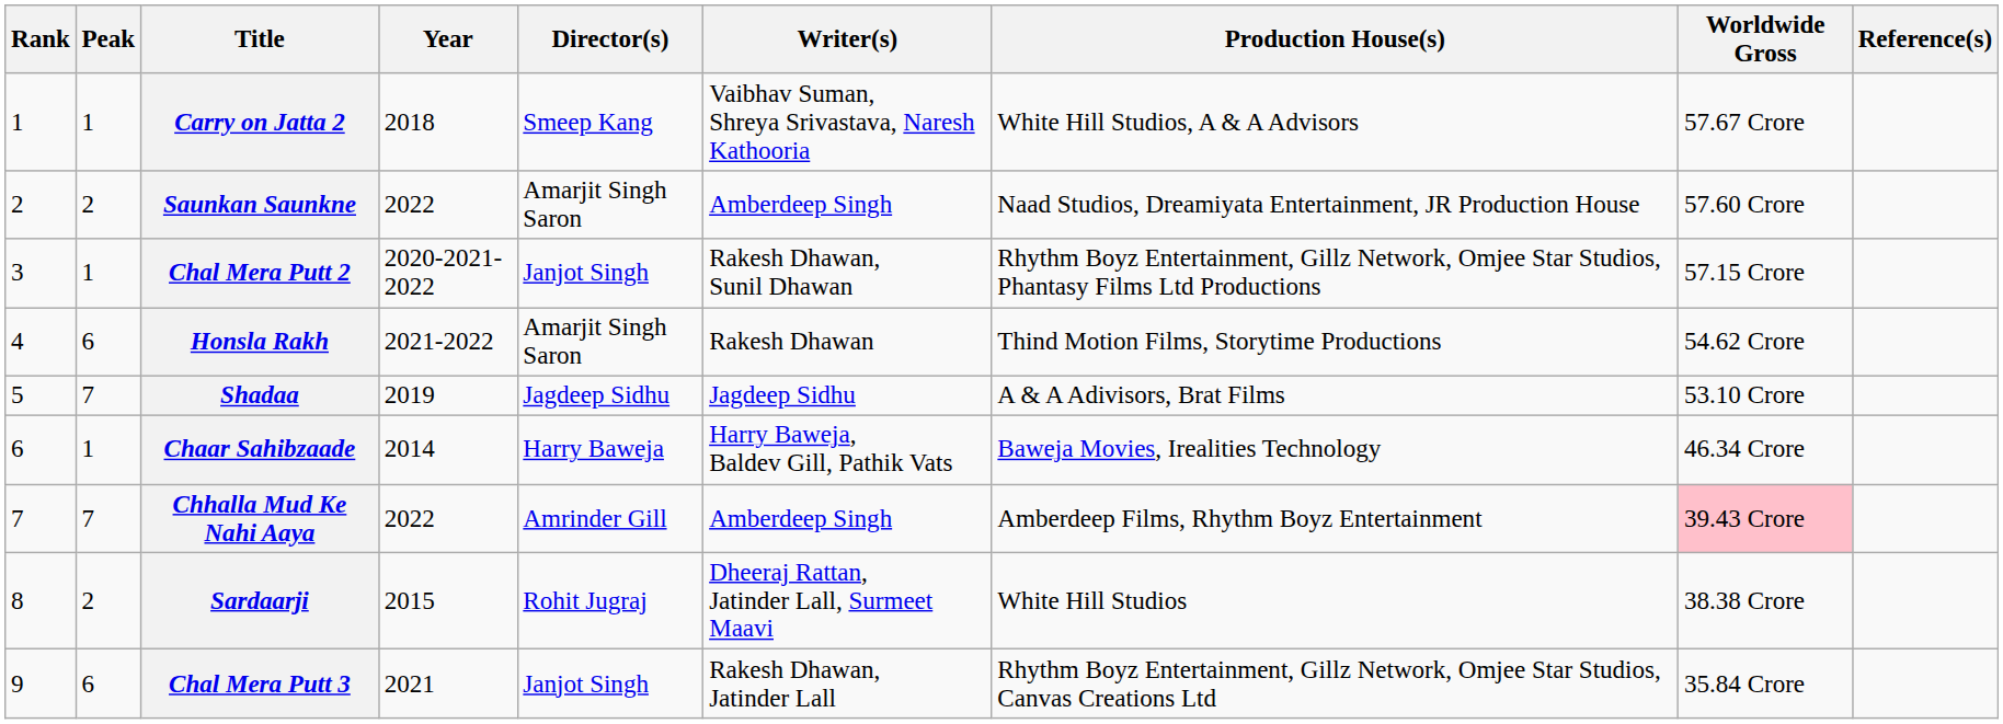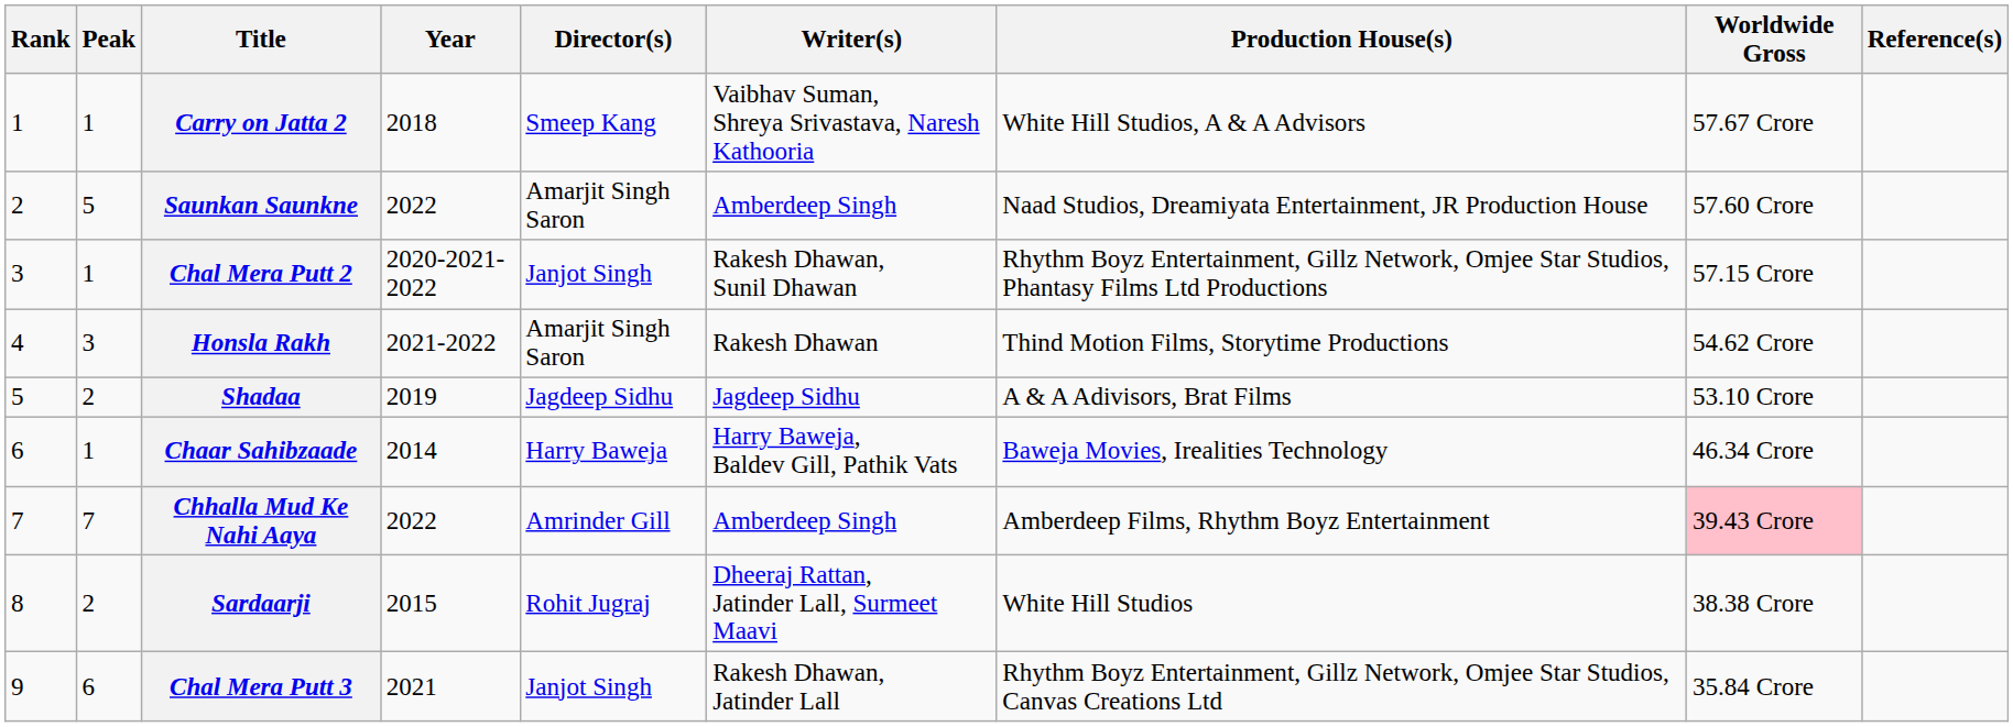Saunkan Saunkne | Peak: 2 -> 5
Honsla Rakh | Peak: 6 -> 3
Shadaa | Peak: 7 -> 2
